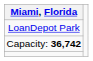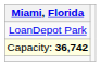Capacity: 36,742 | Miami, Florida: no background -> lightyellow background
